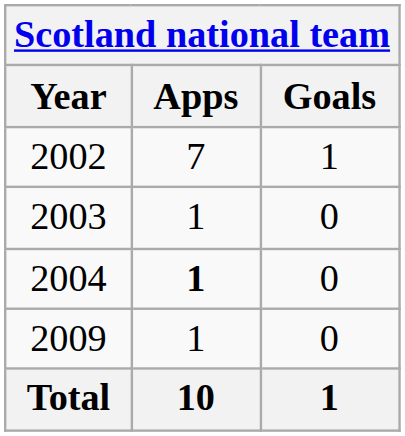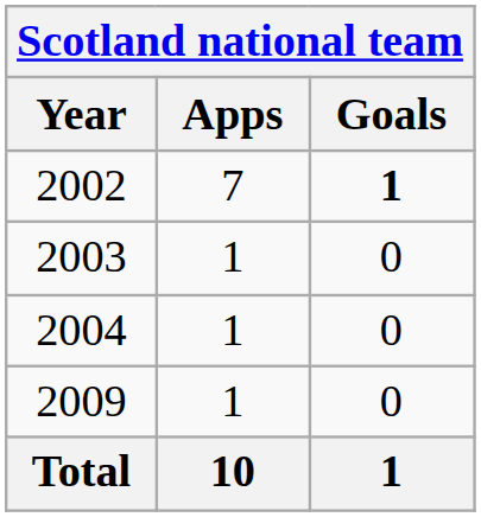2002 | Goals: normal -> bold
2004 | Apps: bold -> normal
